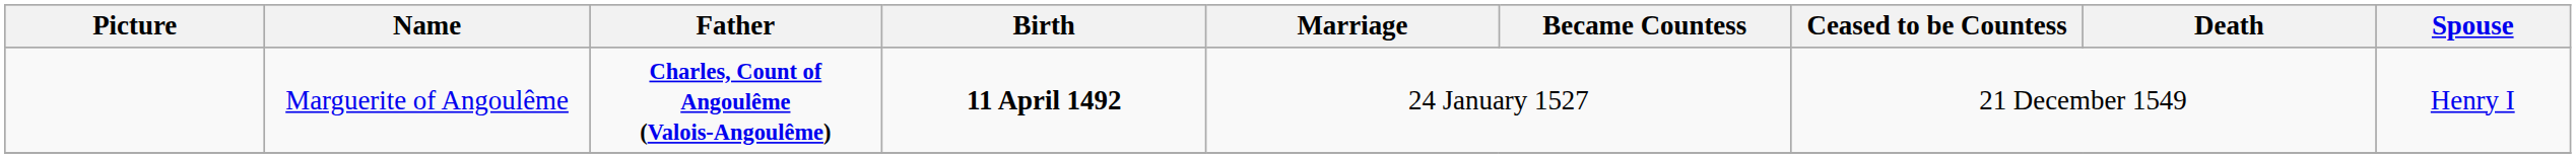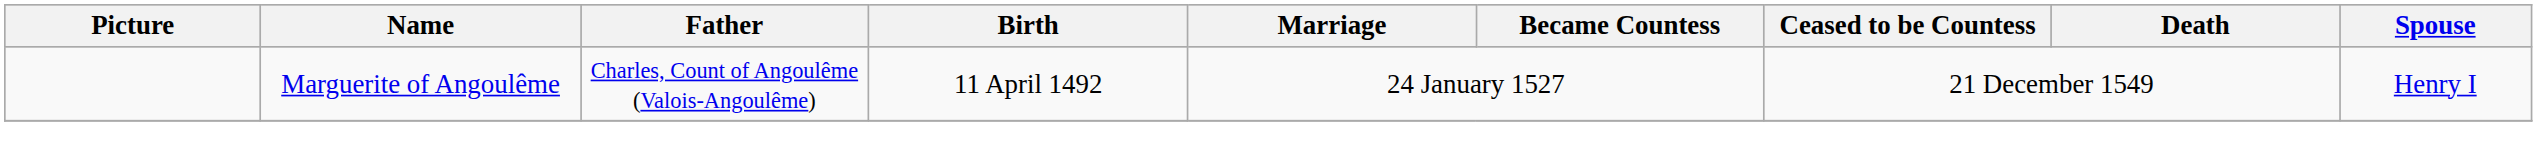Marguerite of Angoulême | Father: bold -> normal
Marguerite of Angoulême | Birth: bold -> normal
